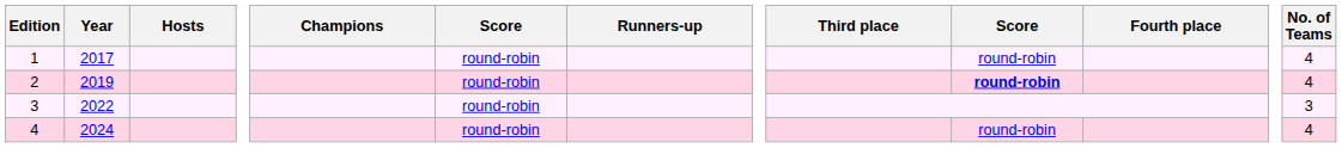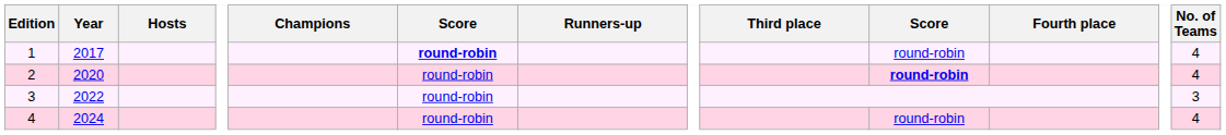1 | column 6: normal -> bold
2 | Year: 2019 -> 2020
